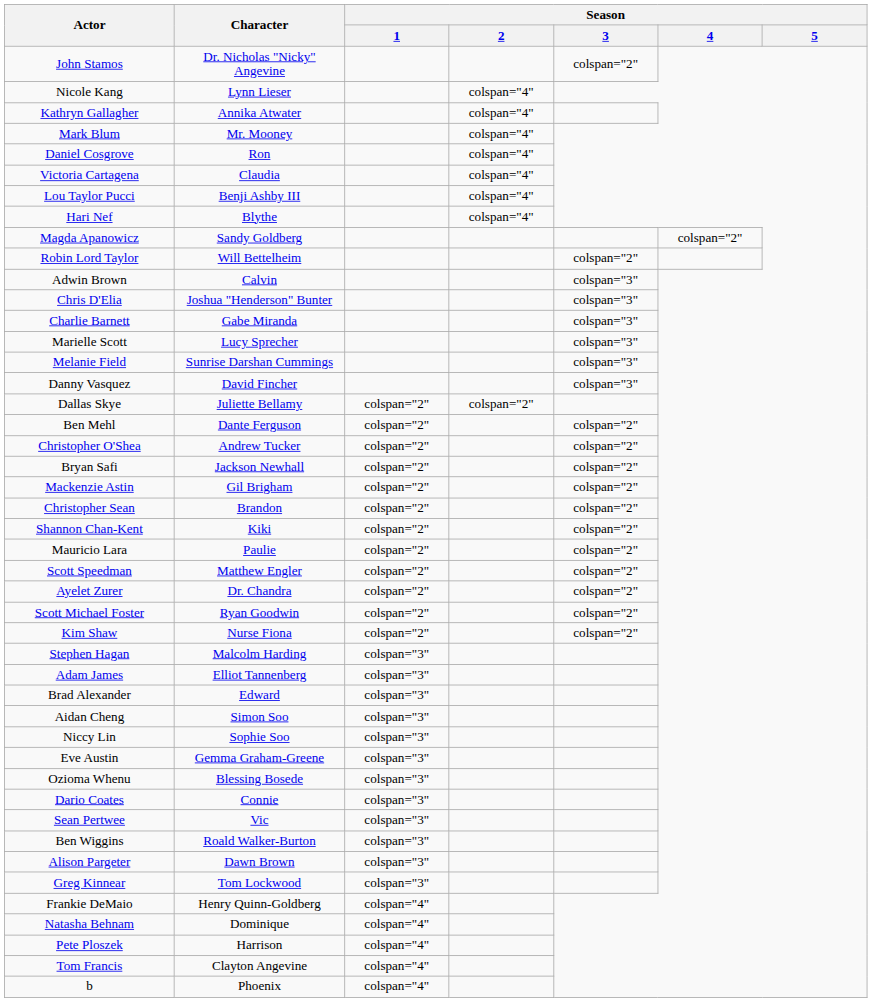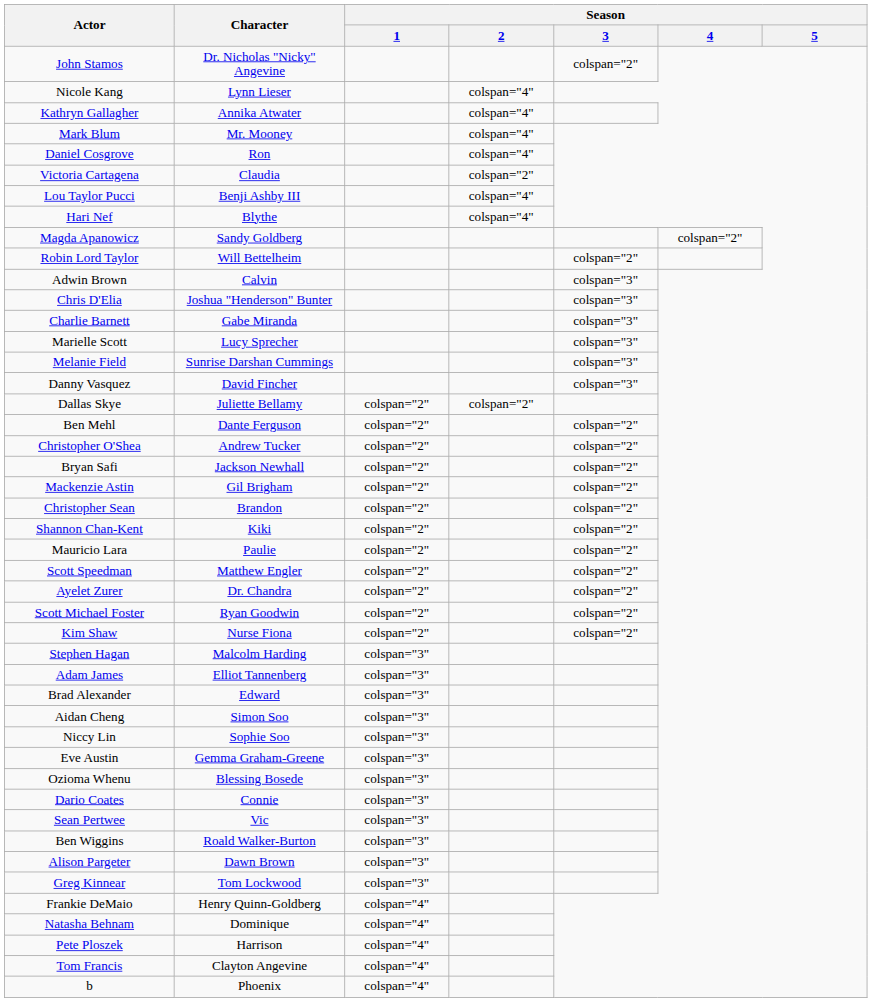Victoria Cartagena | Season / 2: colspan="4" -> colspan="2"
